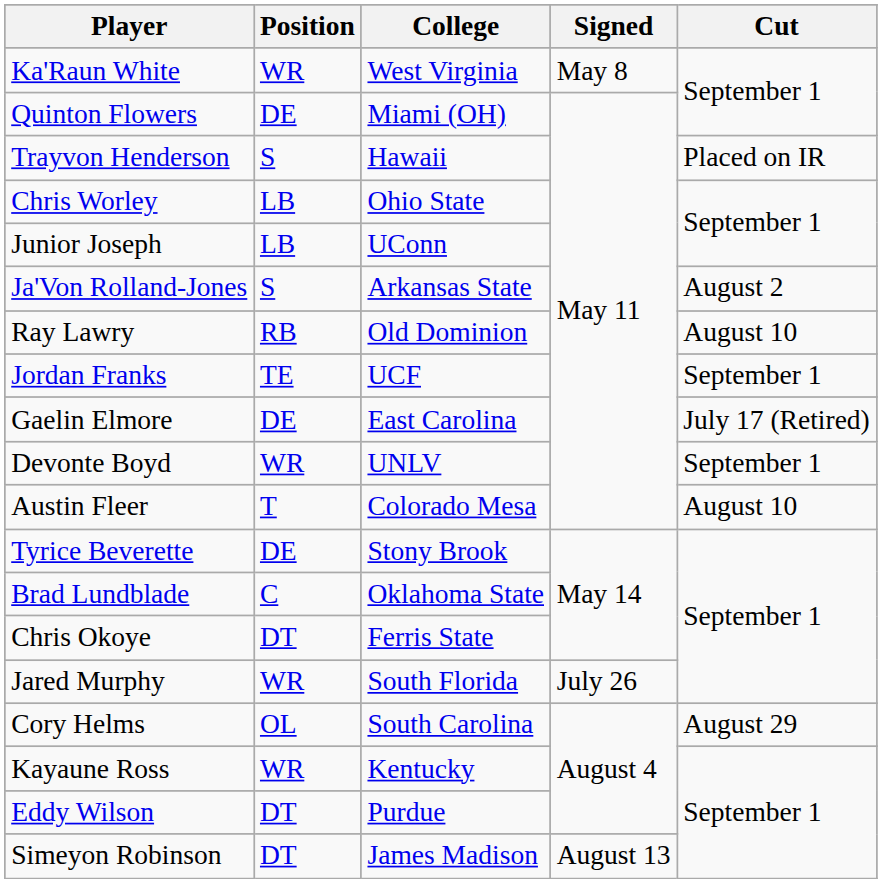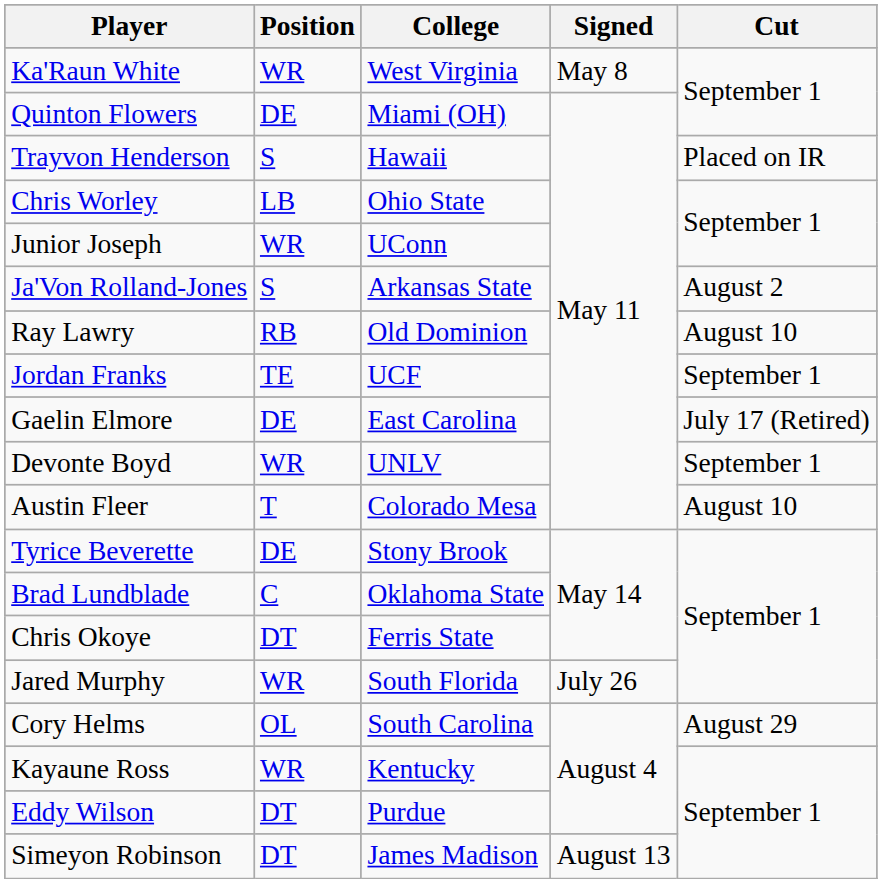Junior Joseph | Position: LB -> WR
